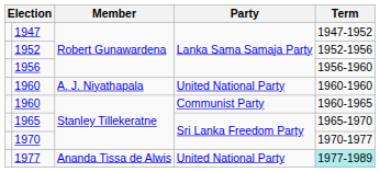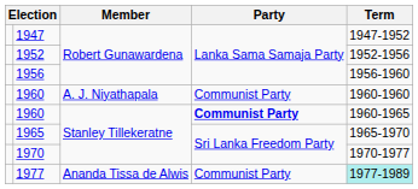1960 / A. J. Niyathapala | Party: United National Party -> Communist Party
1960 / Stanley Tillekeratne | Party: normal -> bold
1977 | Party: United National Party -> Communist Party
